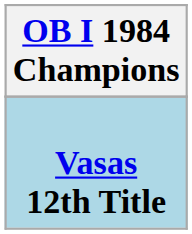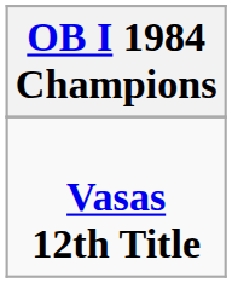row 2 | column 1: lightblue background -> no background
